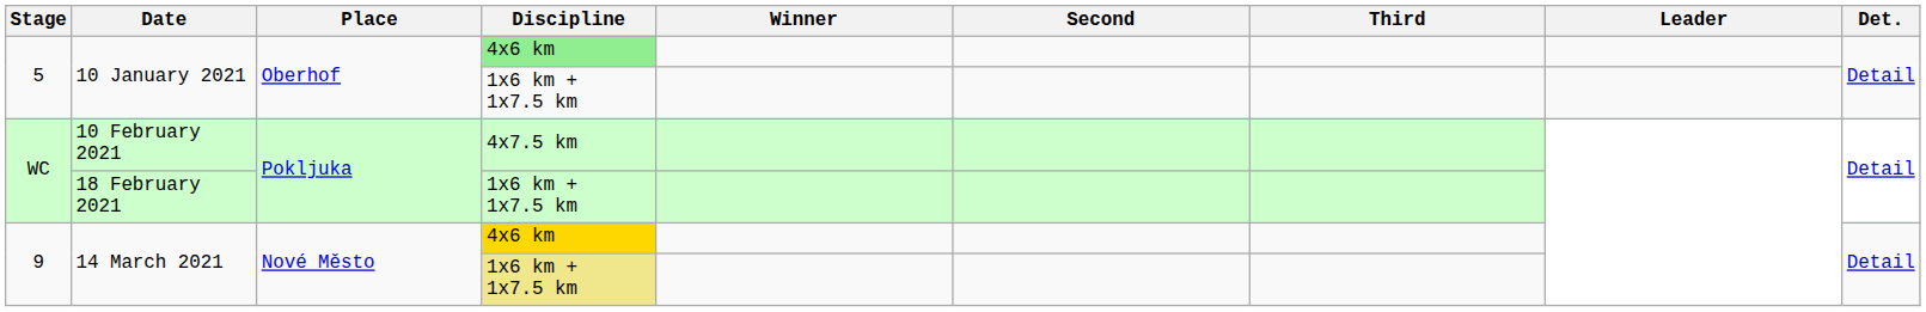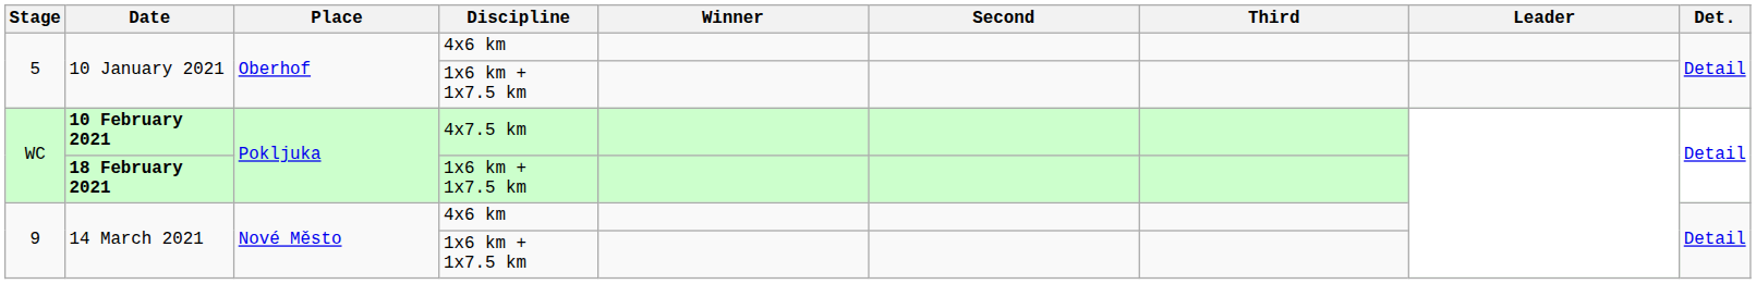10 January 2021 / 4x6 km | Discipline: lightgreen background -> no background
10 February 2021 | Date: normal -> bold
18 February 2021 | Date: normal -> bold
14 March 2021 / 4x6 km | Discipline: gold background -> no background
14 March 2021 / 1x6 km + 1x7.5 km | Discipline: khaki background -> no background
